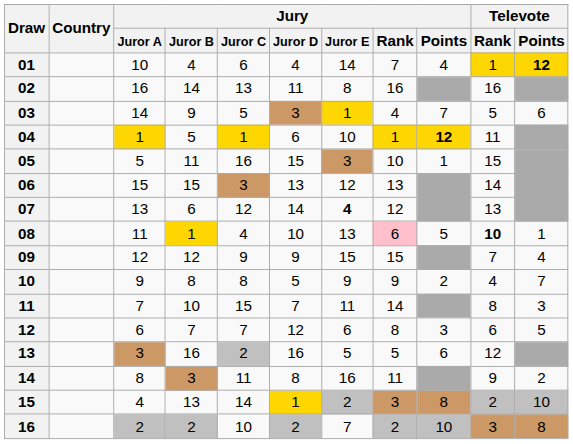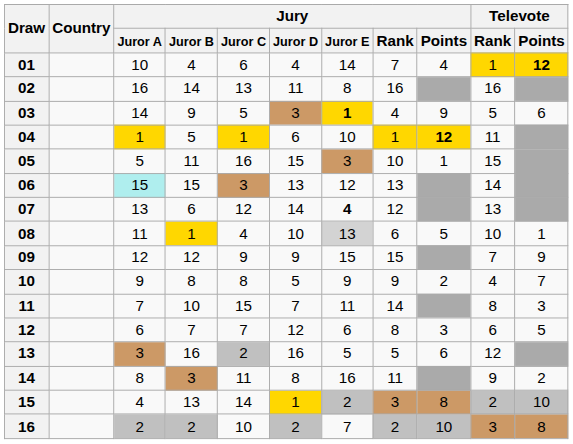03 | Jury / Juror E: normal -> bold
03 | Jury / Points: 7 -> 9
06 | Jury / Juror A: no background -> paleturquoise background
08 | Jury / Juror E: no background -> lightgrey background
08 | Jury / Rank: pink background -> no background
08 | Televote / Rank: bold -> normal
09 | Televote / Points: 4 -> 9
